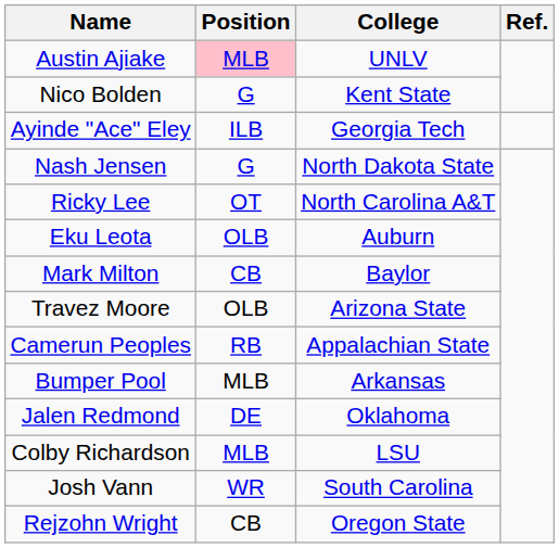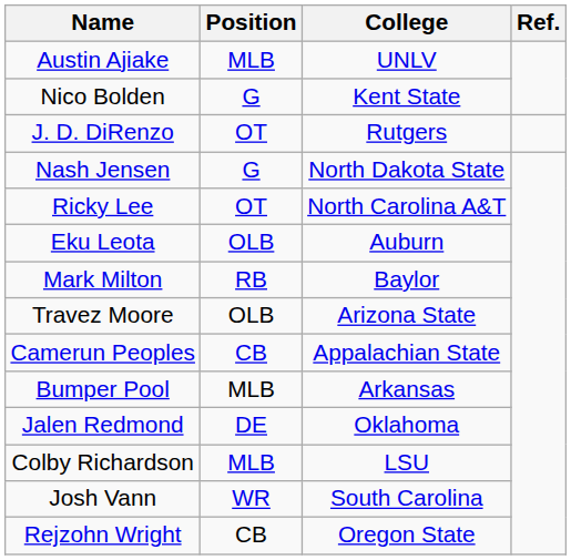Austin Ajiake | Position: pink background -> no background
+ row: J. D. DiRenzo | OT | Rutgers
- row: Ayinde "Ace" Eley | ILB | Georgia Tech
Mark Milton | Position: CB -> RB
Camerun Peoples | Position: RB -> CB
